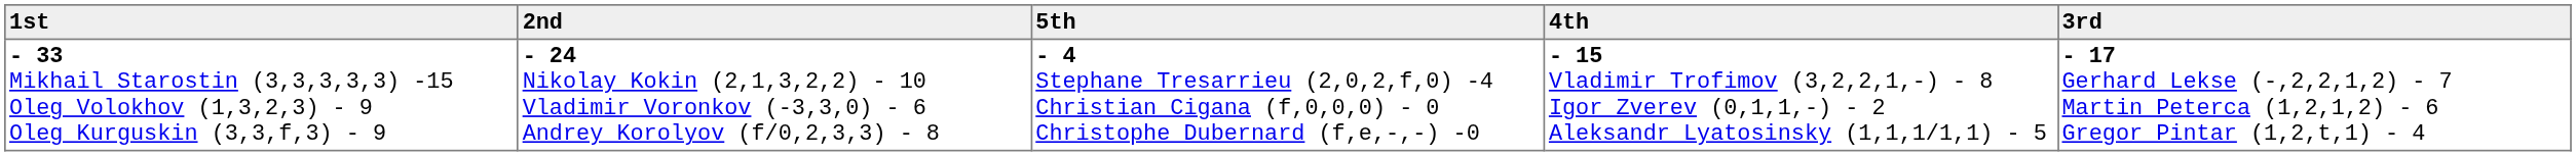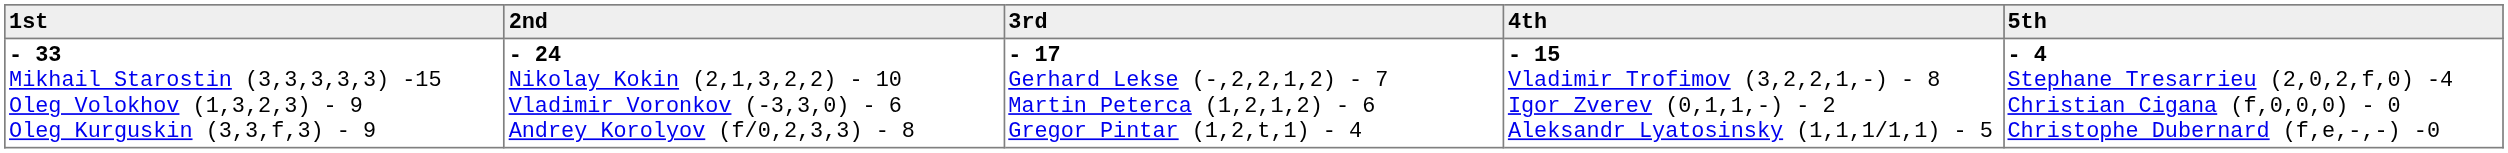columns swapped: 3rd <-> 5th
